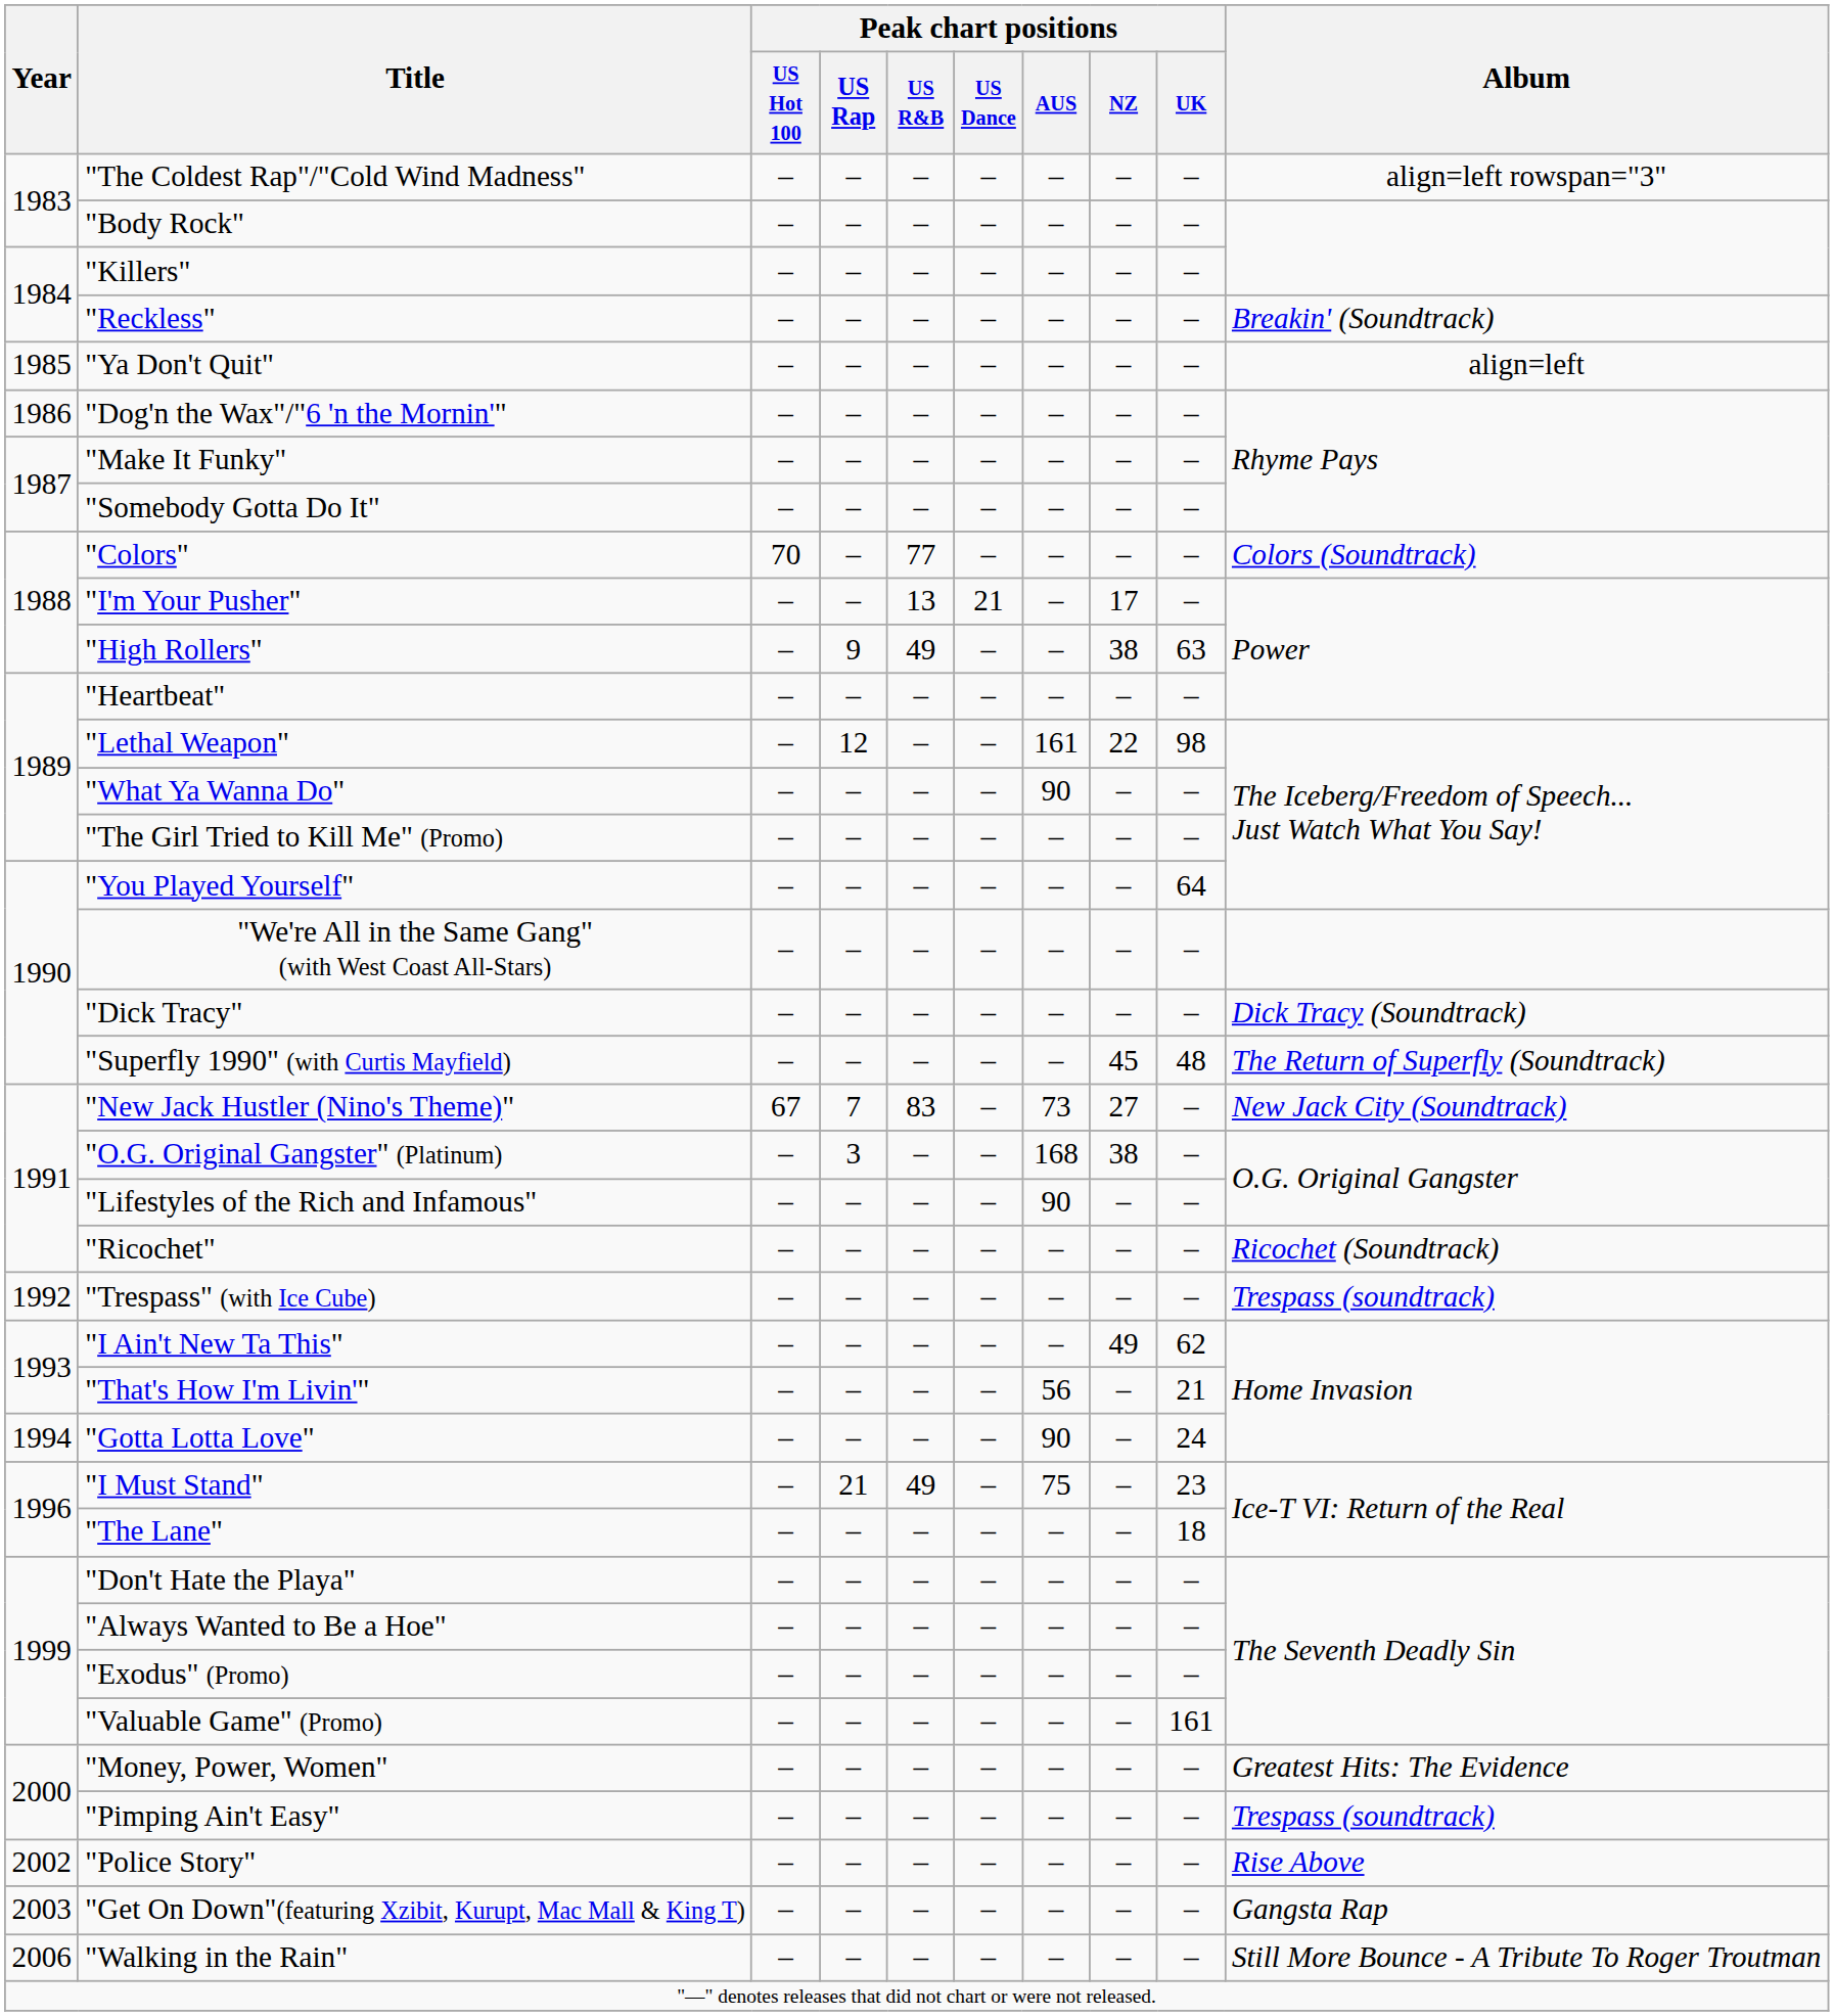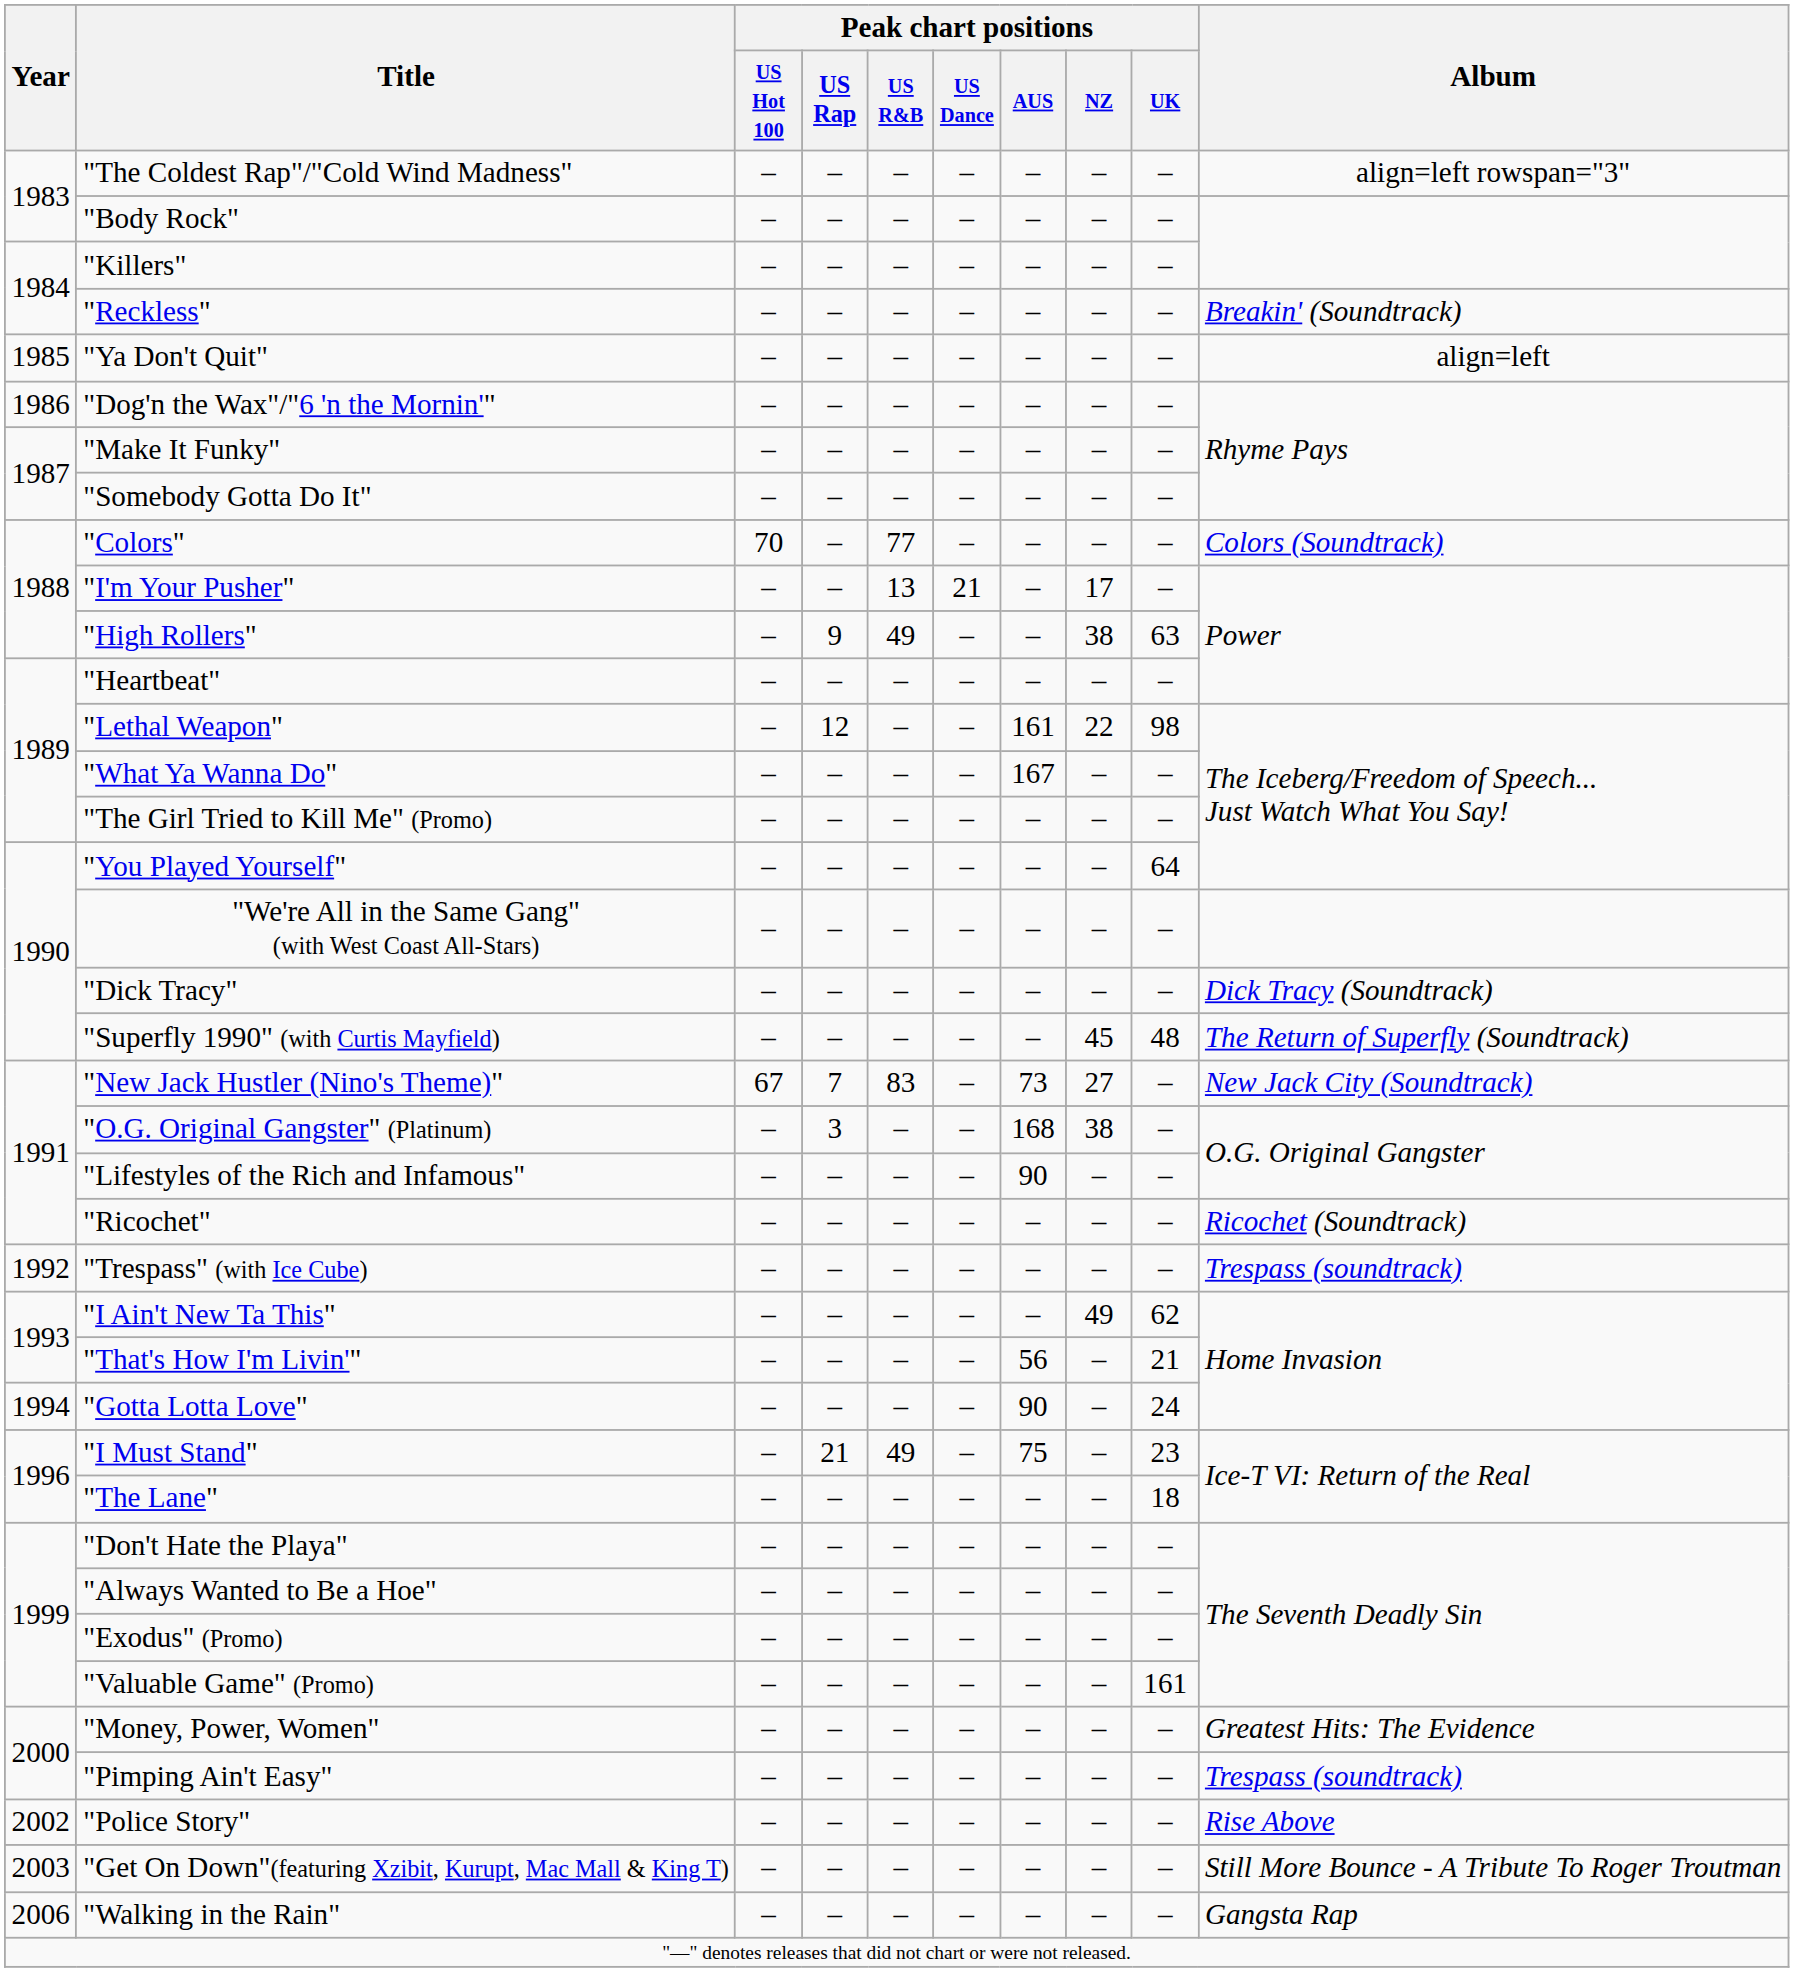"What Ya Wanna Do" | Peak chart positions / AUS: 90 -> 167
"Get On Down"(featuring Xzibit, Kurupt, Mac Mall & King T) | Album: Gangsta Rap -> Still More Bounce - A Tribute To Roger Troutman
"Walking in the Rain" | Album: Still More Bounce - A Tribute To Roger Troutman -> Gangsta Rap
